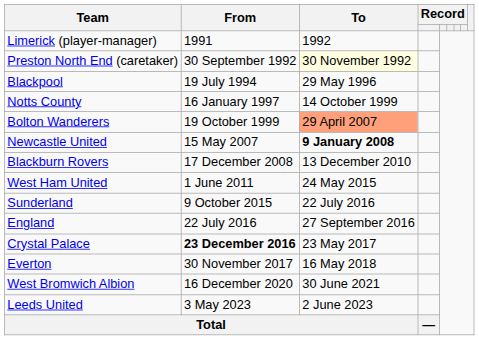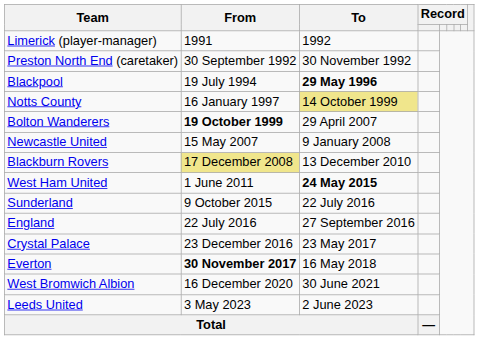Preston North End (caretaker) | To: lightyellow background -> no background
Blackpool | To: normal -> bold
Notts County | To: no background -> khaki background
Bolton Wanderers | From: normal -> bold
Bolton Wanderers | To: lightsalmon background -> no background
Newcastle United | To: bold -> normal
Blackburn Rovers | From: no background -> khaki background
West Ham United | To: normal -> bold
Crystal Palace | From: bold -> normal
Everton | From: normal -> bold
